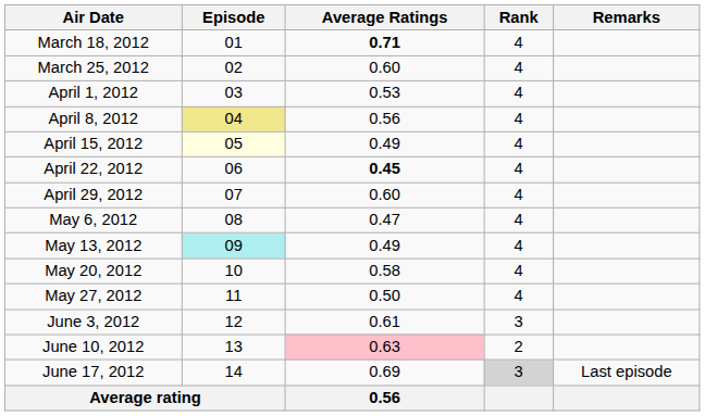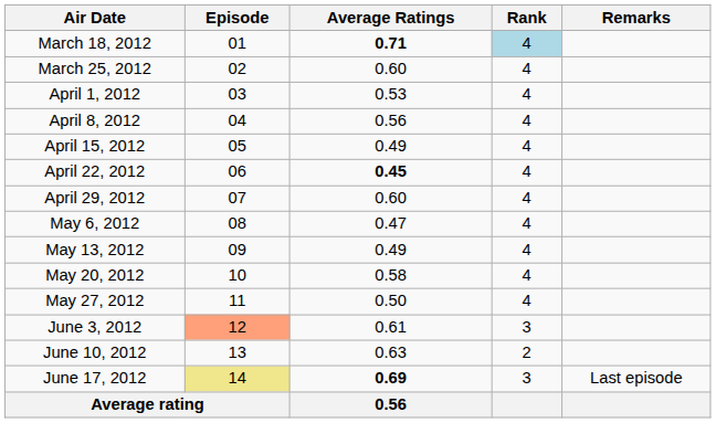March 18, 2012 | Rank: no background -> lightblue background
April 8, 2012 | Episode: khaki background -> no background
April 15, 2012 | Episode: lightyellow background -> no background
May 13, 2012 | Episode: paleturquoise background -> no background
June 3, 2012 | Episode: no background -> lightsalmon background
June 10, 2012 | Average Ratings: pink background -> no background
June 17, 2012 | Episode: no background -> khaki background
June 17, 2012 | Average Ratings: normal -> bold
June 17, 2012 | Rank: lightgrey background -> no background
